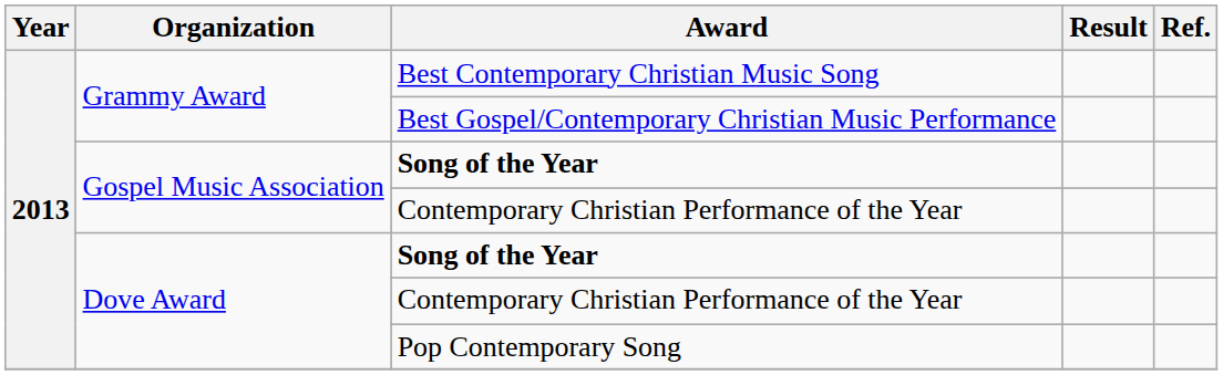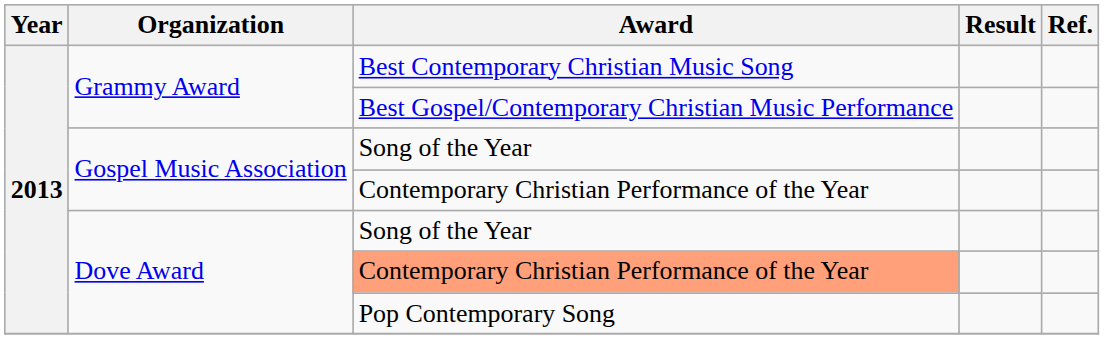Gospel Music Association / Song of the Year | Award: bold -> normal
Dove Award / Song of the Year | Award: bold -> normal
Dove Award / Contemporary Christian Performance of the Year | Award: no background -> lightsalmon background
